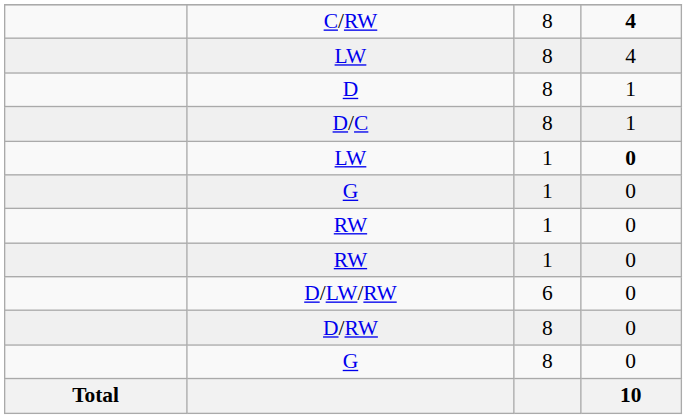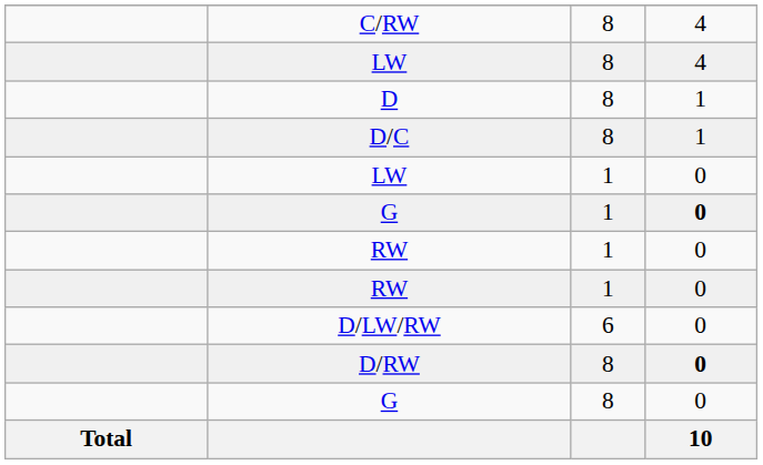C/RW | column 4: bold -> normal
LW / 1 | column 4: bold -> normal
G / 1 | column 4: normal -> bold
D/RW | column 4: normal -> bold
